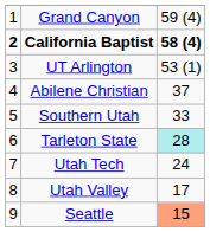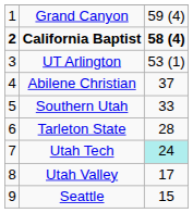Tarleton State | column 3: paleturquoise background -> no background
Utah Tech | column 3: no background -> paleturquoise background
Seattle | column 3: lightsalmon background -> no background
